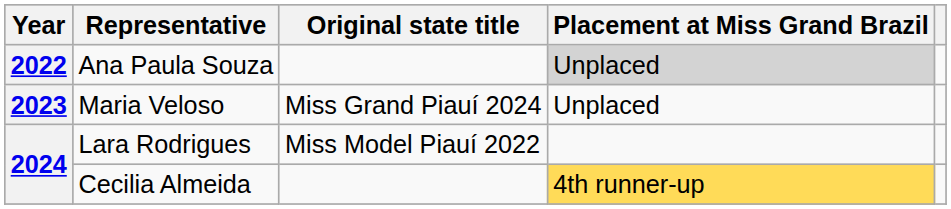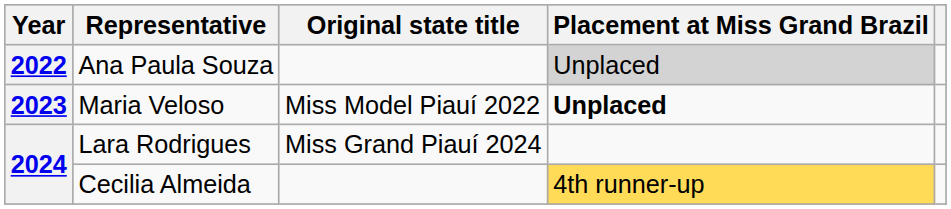Maria Veloso | Original state title: Miss Grand Piauí 2024 -> Miss Model Piauí 2022
Maria Veloso | Placement at Miss Grand Brazil: normal -> bold
Lara Rodrigues | Original state title: Miss Model Piauí 2022 -> Miss Grand Piauí 2024
